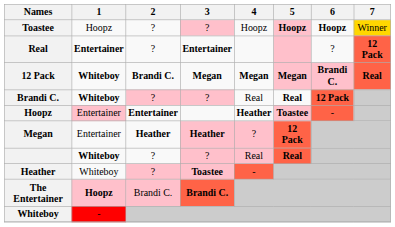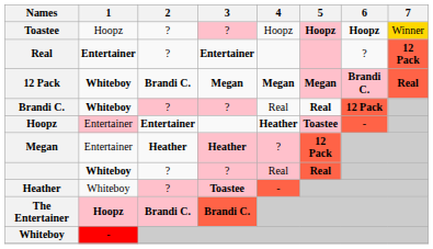The Entertainer | 2: normal -> bold
